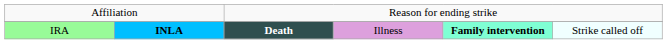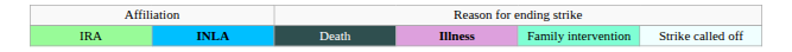IRA | column 3: bold -> normal
IRA | column 4: normal -> bold
IRA | column 5: bold -> normal
